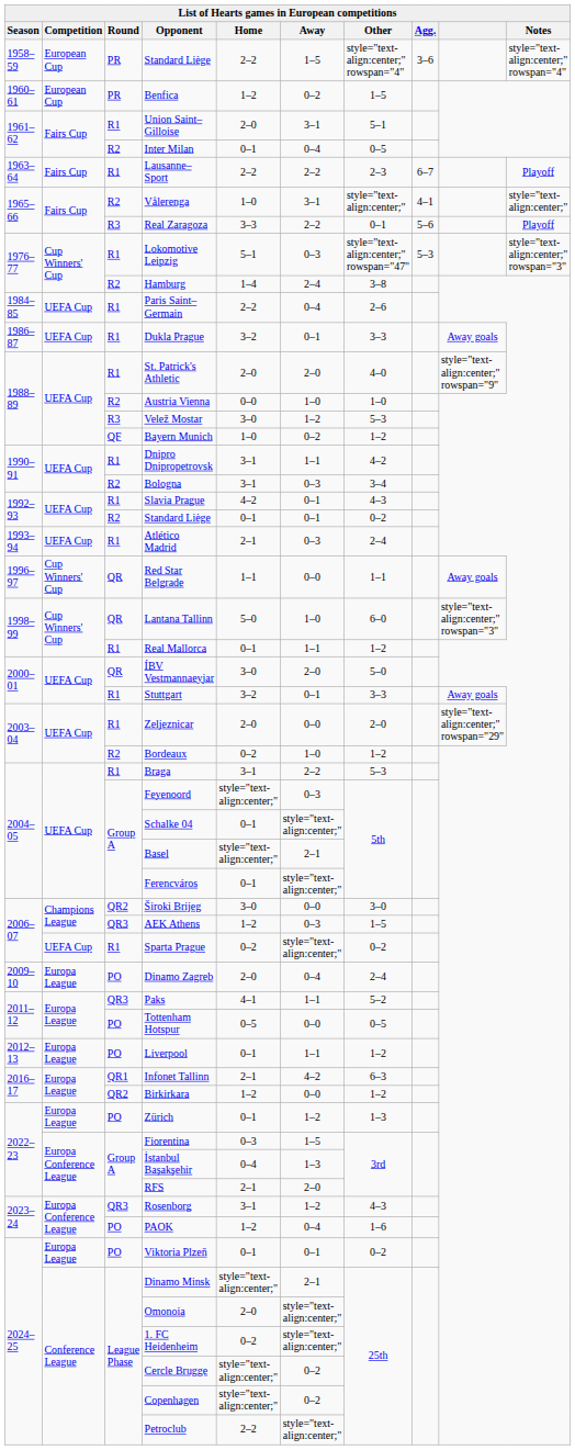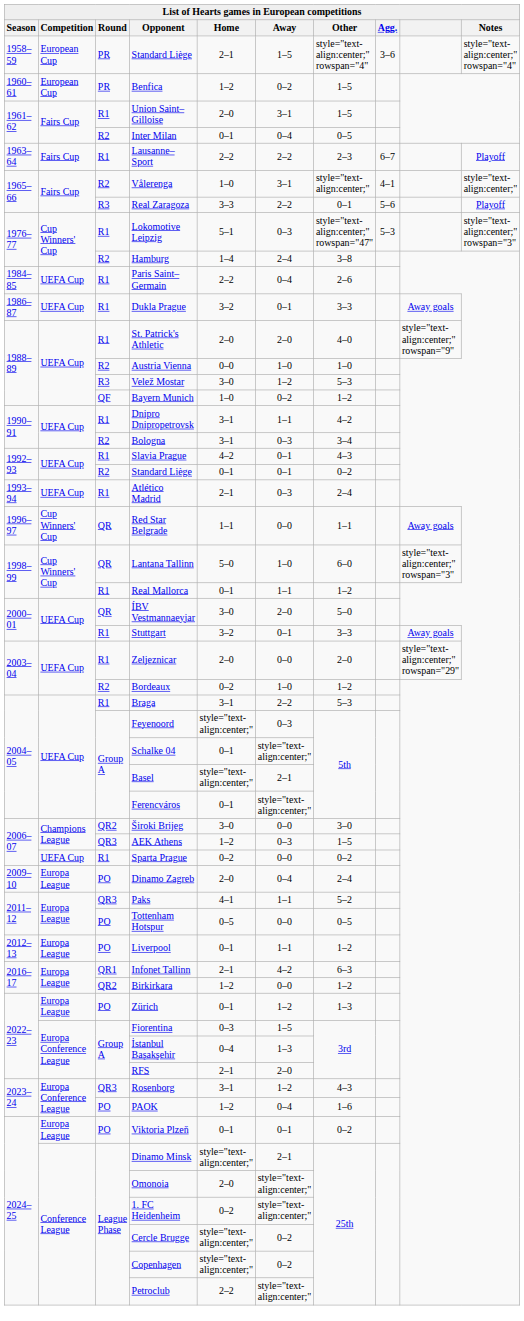1958–59 / Standard Liège | Home: 2–2 -> 2–1
Union Saint–Gilloise | Other: 5–1 -> 1–5
Sparta Prague | Away: style="text-align:center;" -> 0–0
